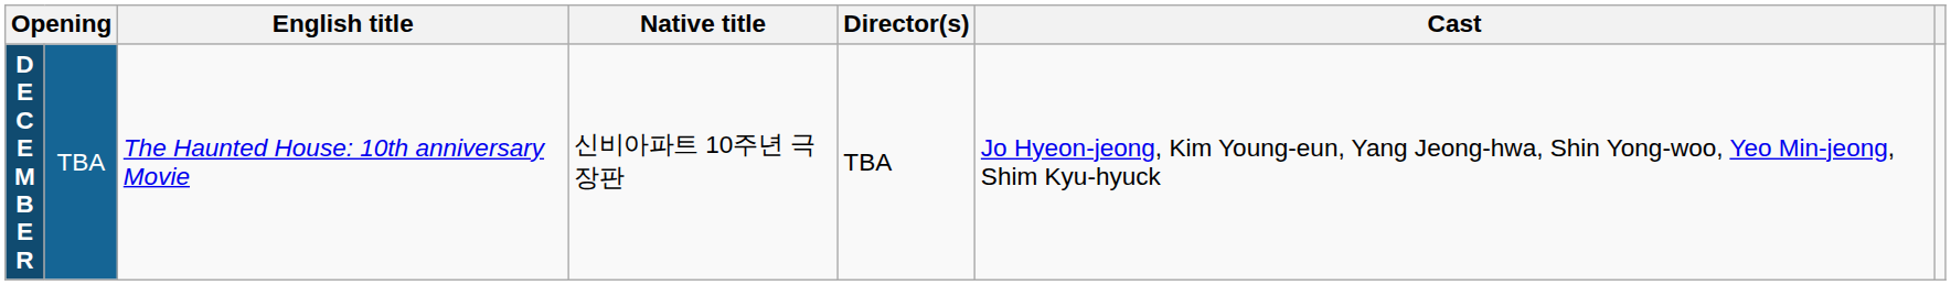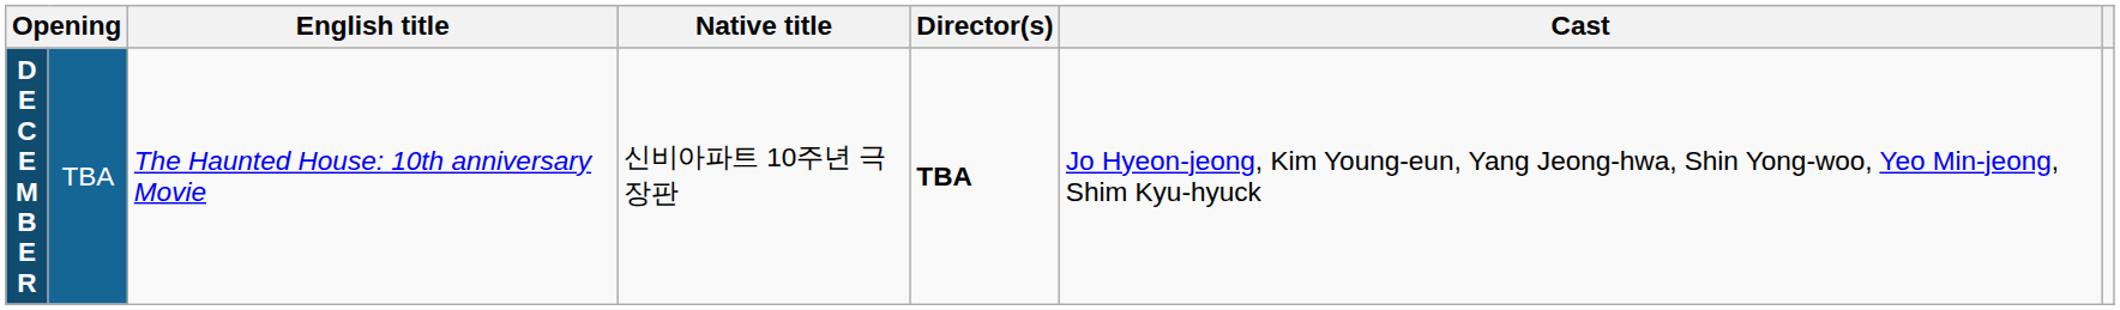D E C E M B E R | Director(s): normal -> bold
